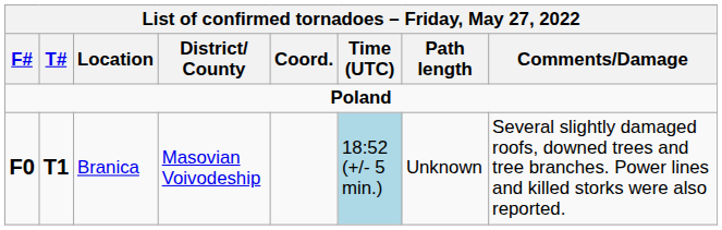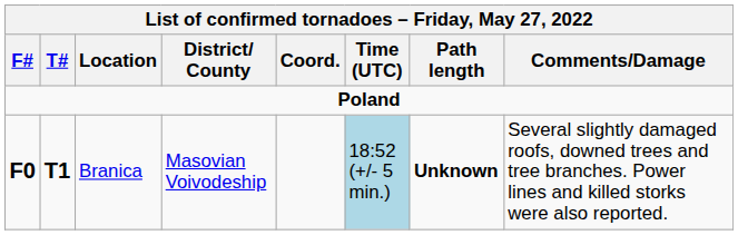F0 | Path length: normal -> bold
